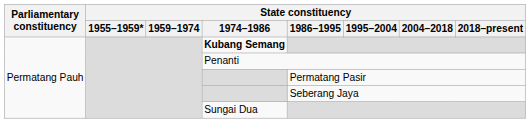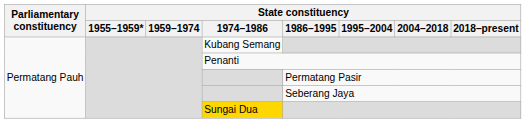Kubang Semang | State constituency / 1974–1986: bold -> normal
Sungai Dua | State constituency / 1974–1986: no background -> gold background
